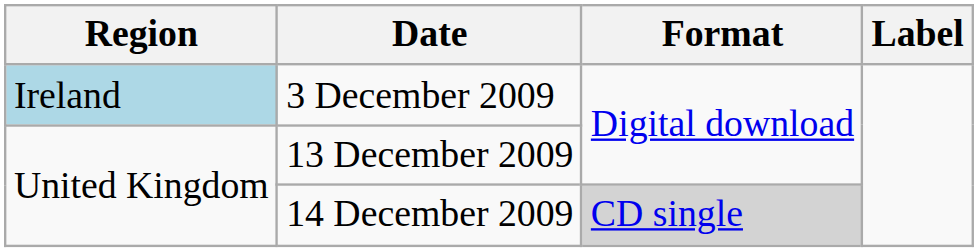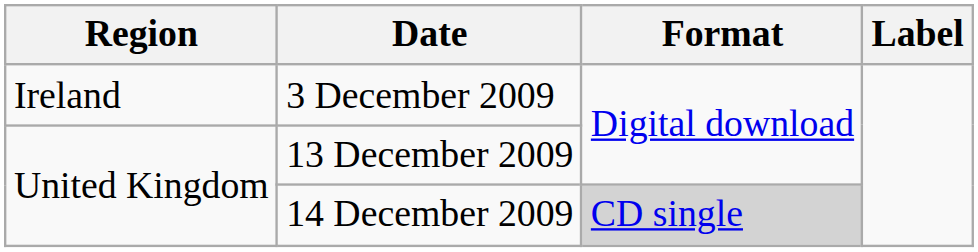3 December 2009 | Region: lightblue background -> no background
